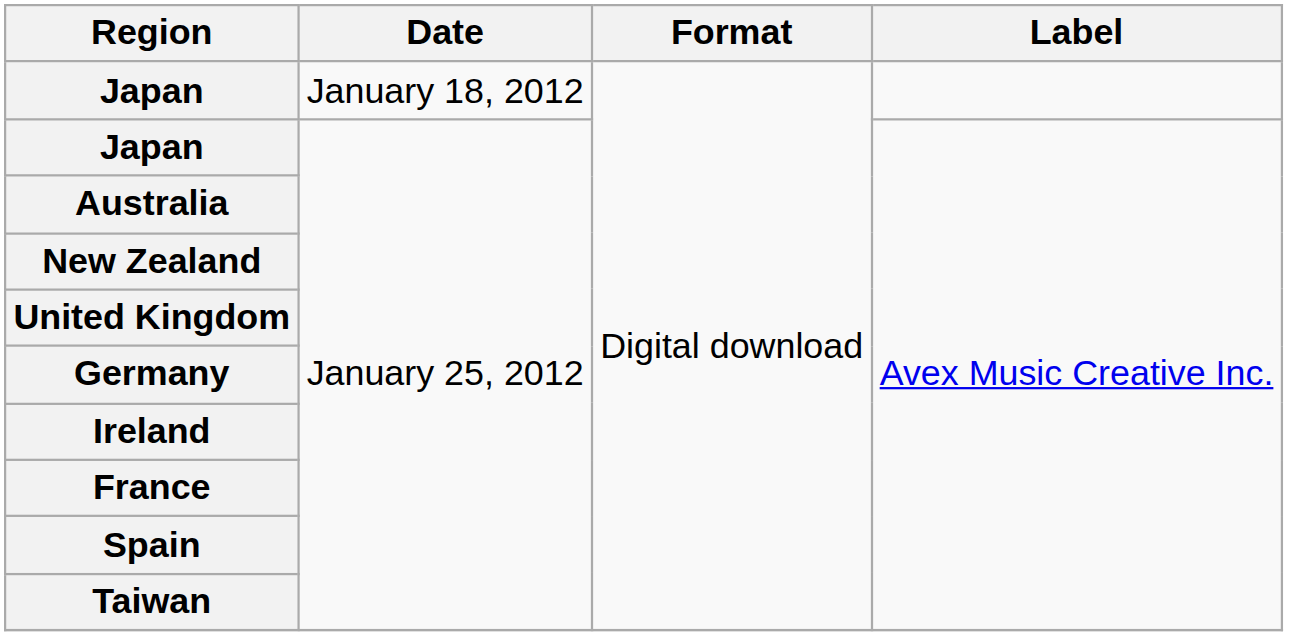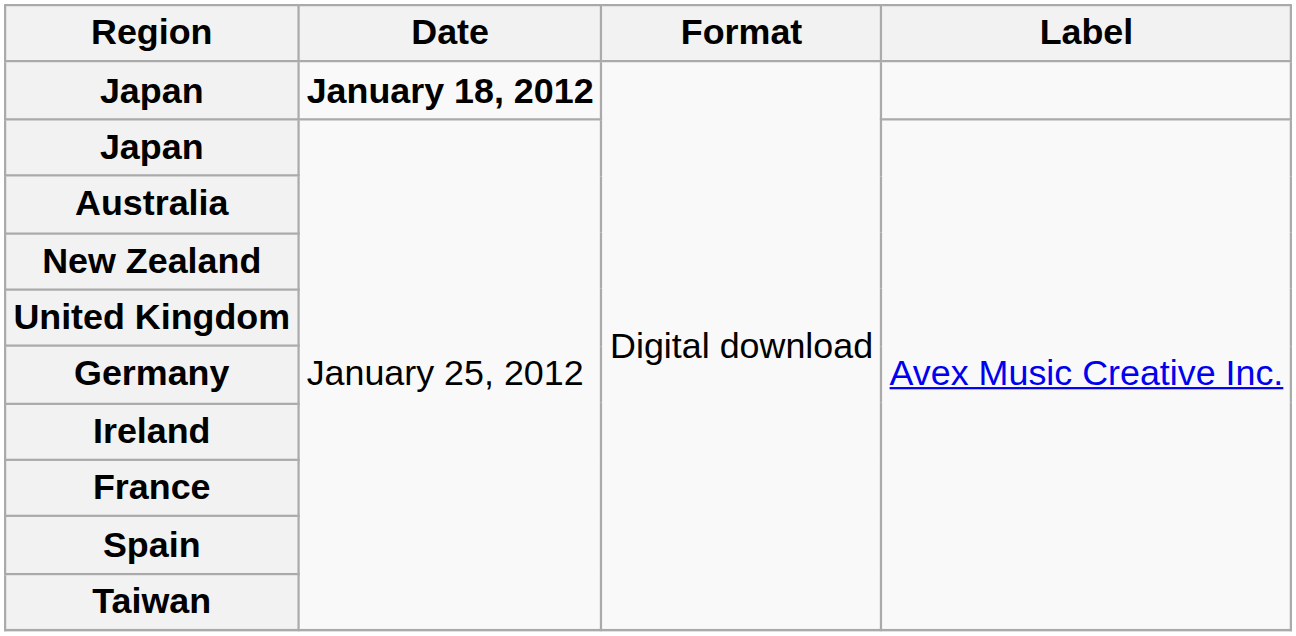January 18, 2012 | Date: normal -> bold
